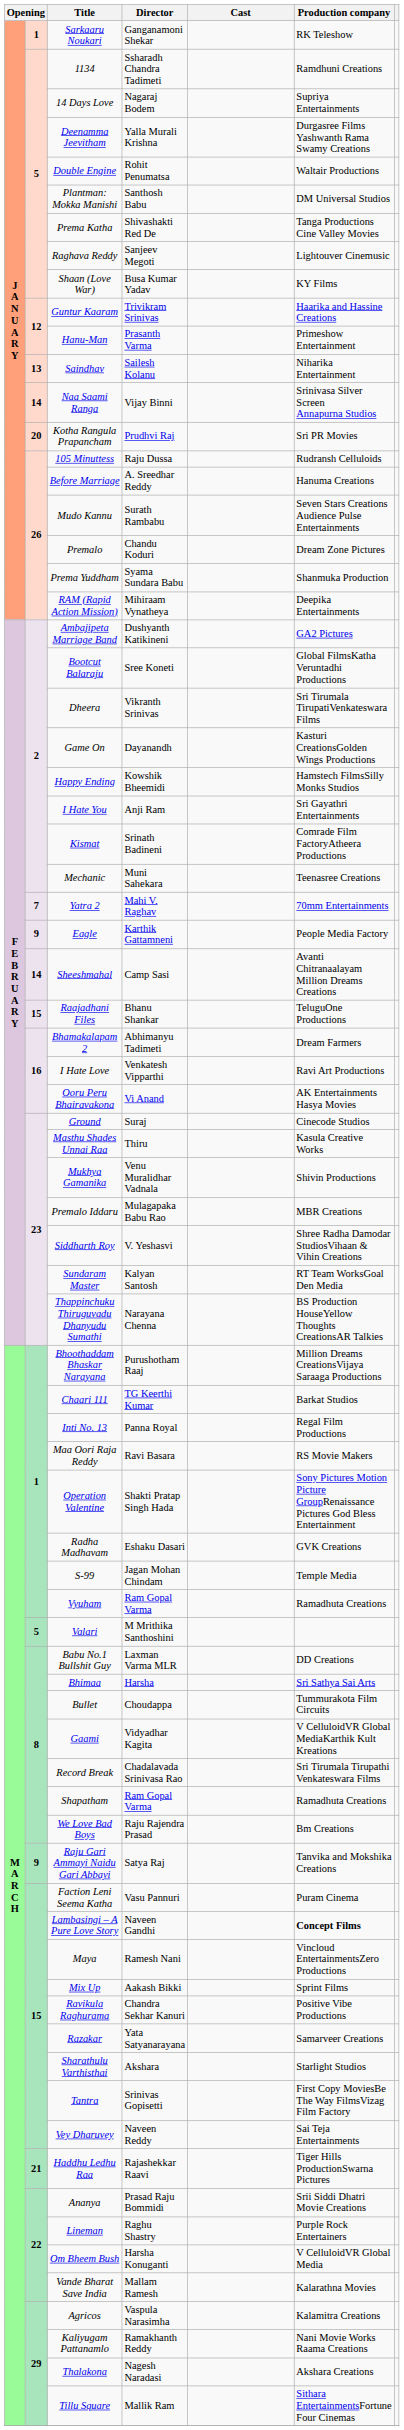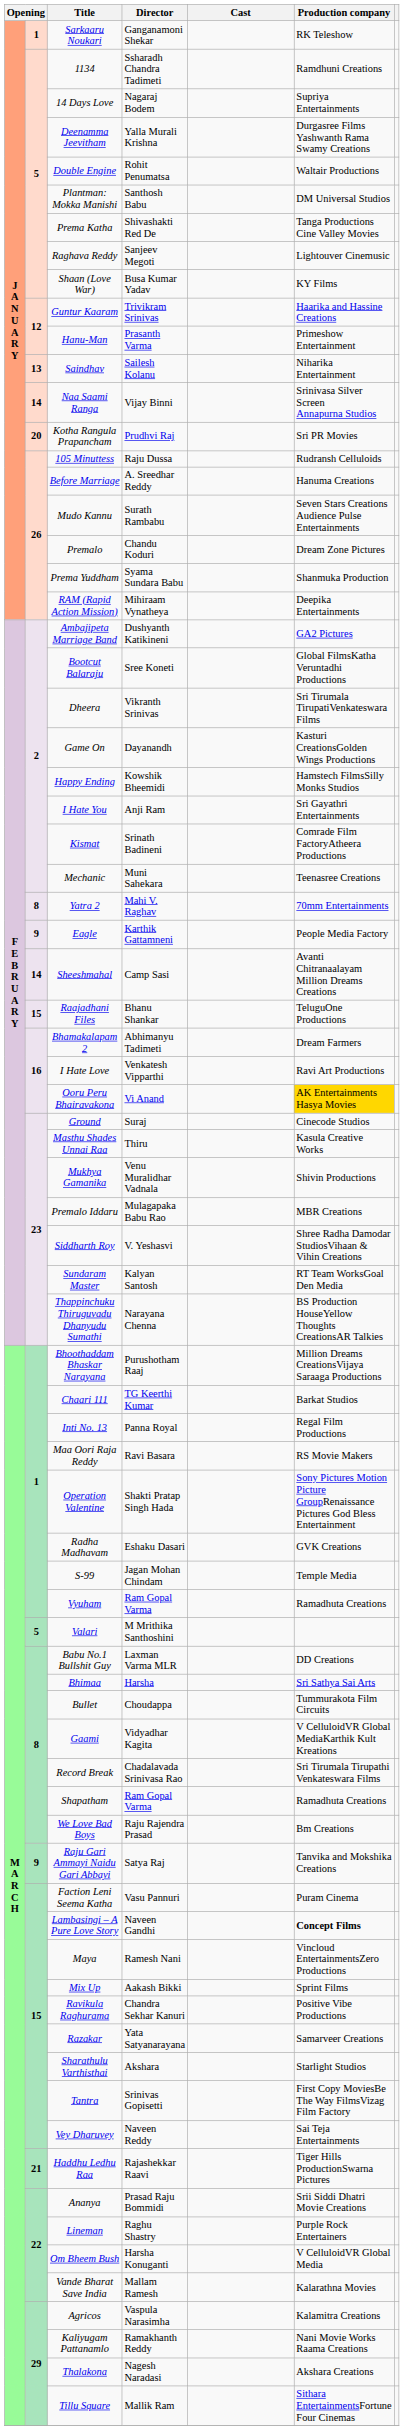Yatra 2 | column 2: 7 -> 8
Ooru Peru Bhairavakona | Production company: no background -> gold background
